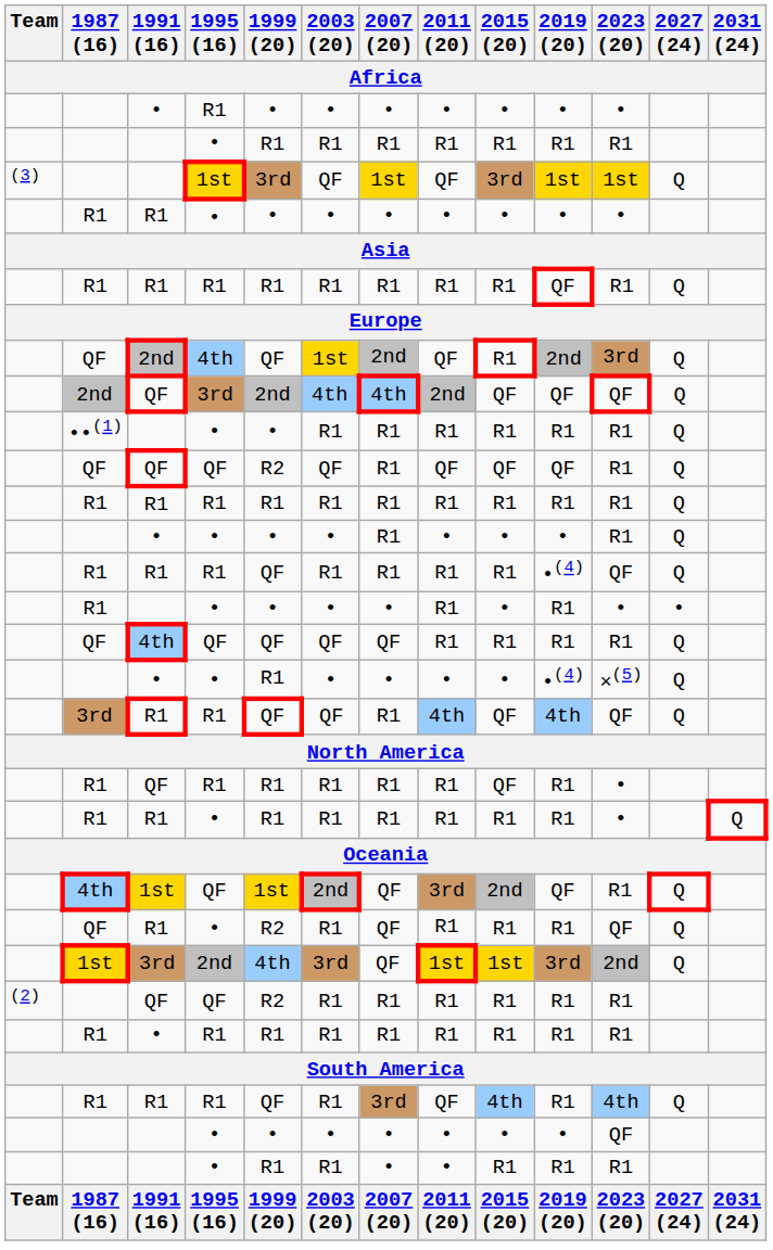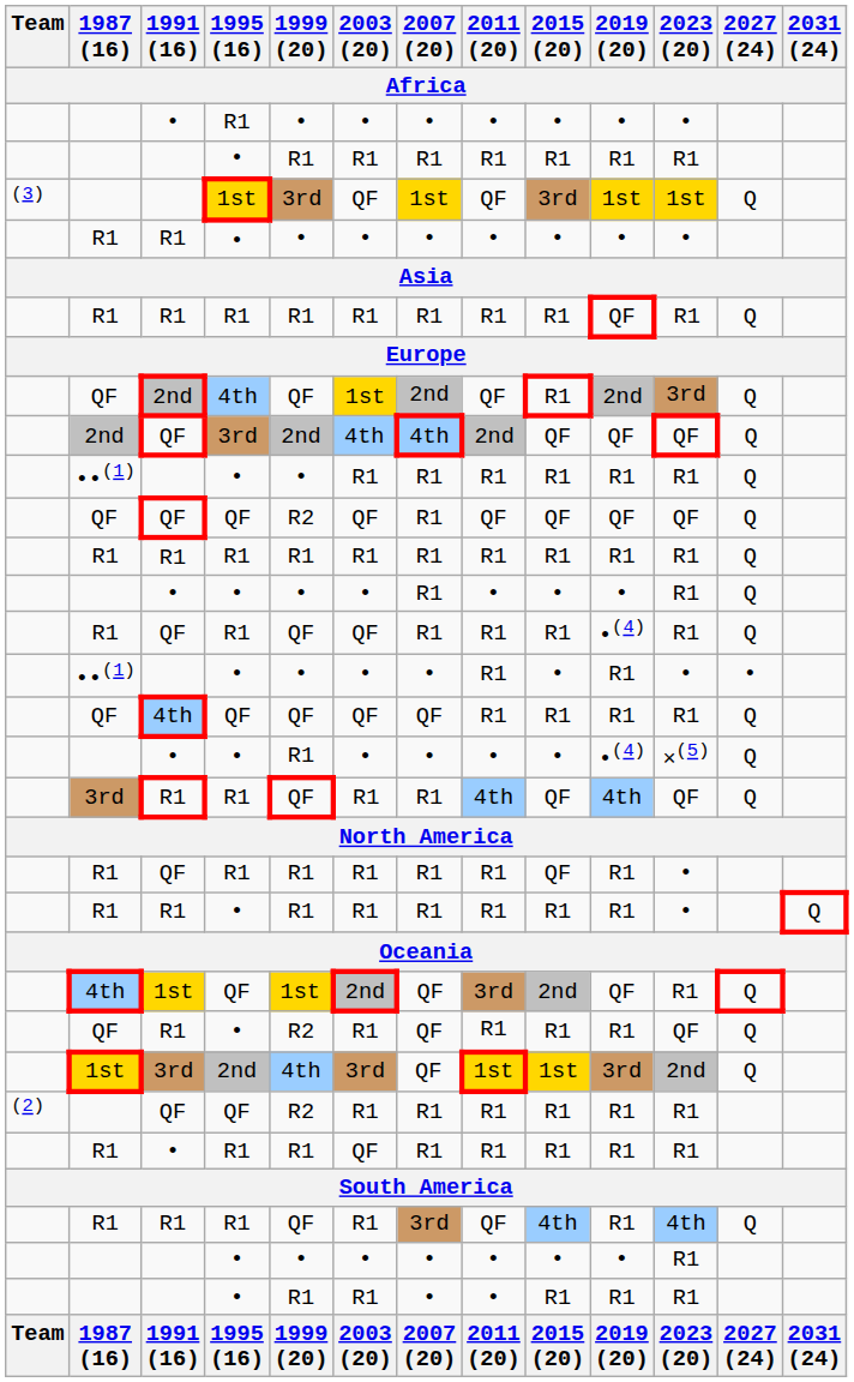row 13 | 2023 (20): R1 -> QF
row 16 | 1991 (16): R1 -> QF
row 16 | 2003 (20): R1 -> QF
row 16 | 2023 (20): QF -> R1
row 17 | 1987 (16): R1 -> ••(1)
row 20 | 2003 (20): QF -> R1
row 29 | 2003 (20): R1 -> QF
row 32 | 2023 (20): QF -> R1
